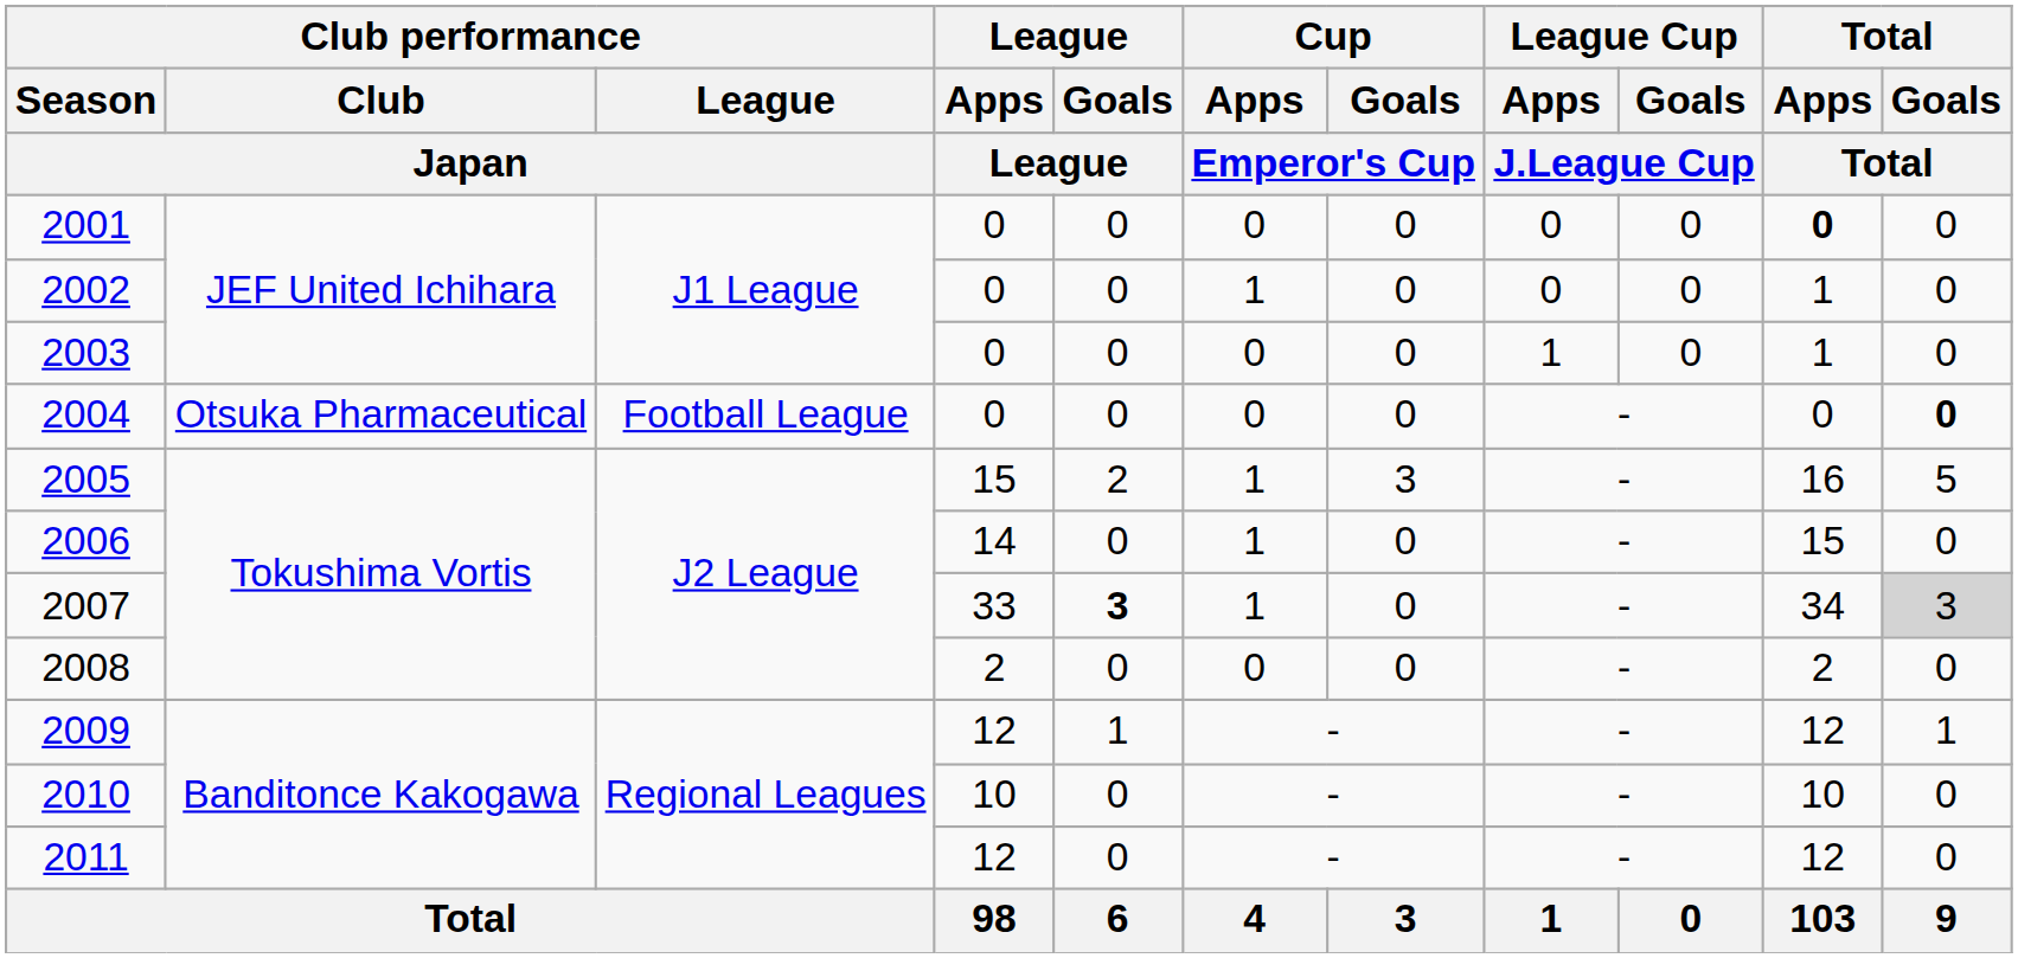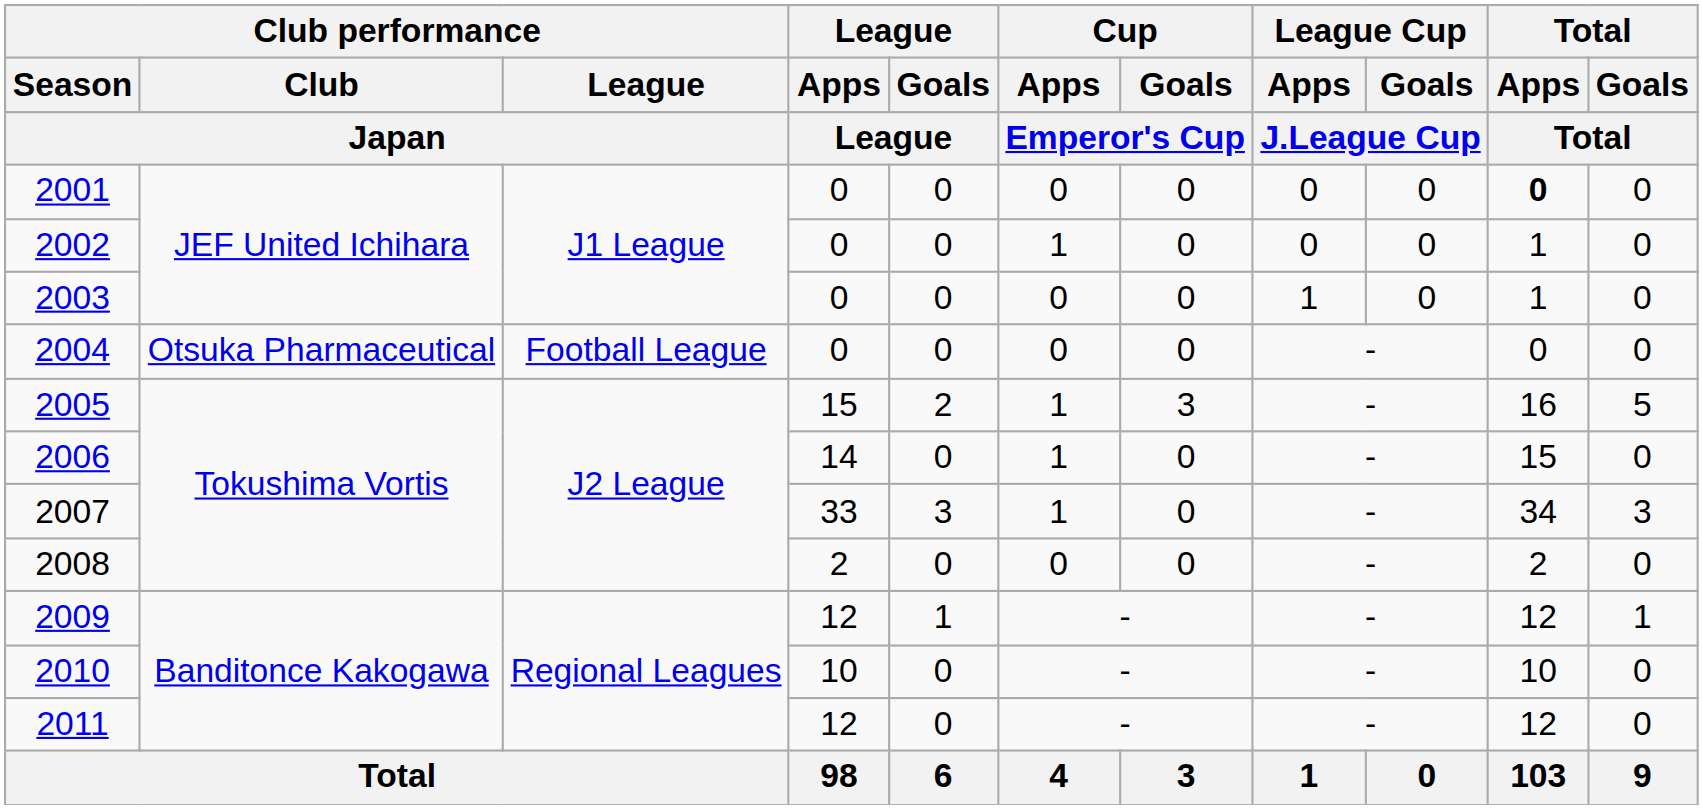2004 | Total / Goals / Total: bold -> normal
2007 | League / Goals / League: bold -> normal
2007 | Total / Goals / Total: lightgrey background -> no background
